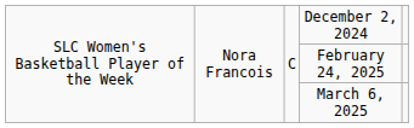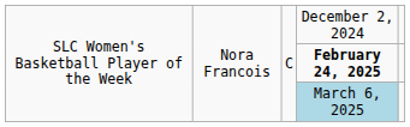February 24, 2025 | column 4: normal -> bold
March 6, 2025 | column 4: no background -> lightblue background
